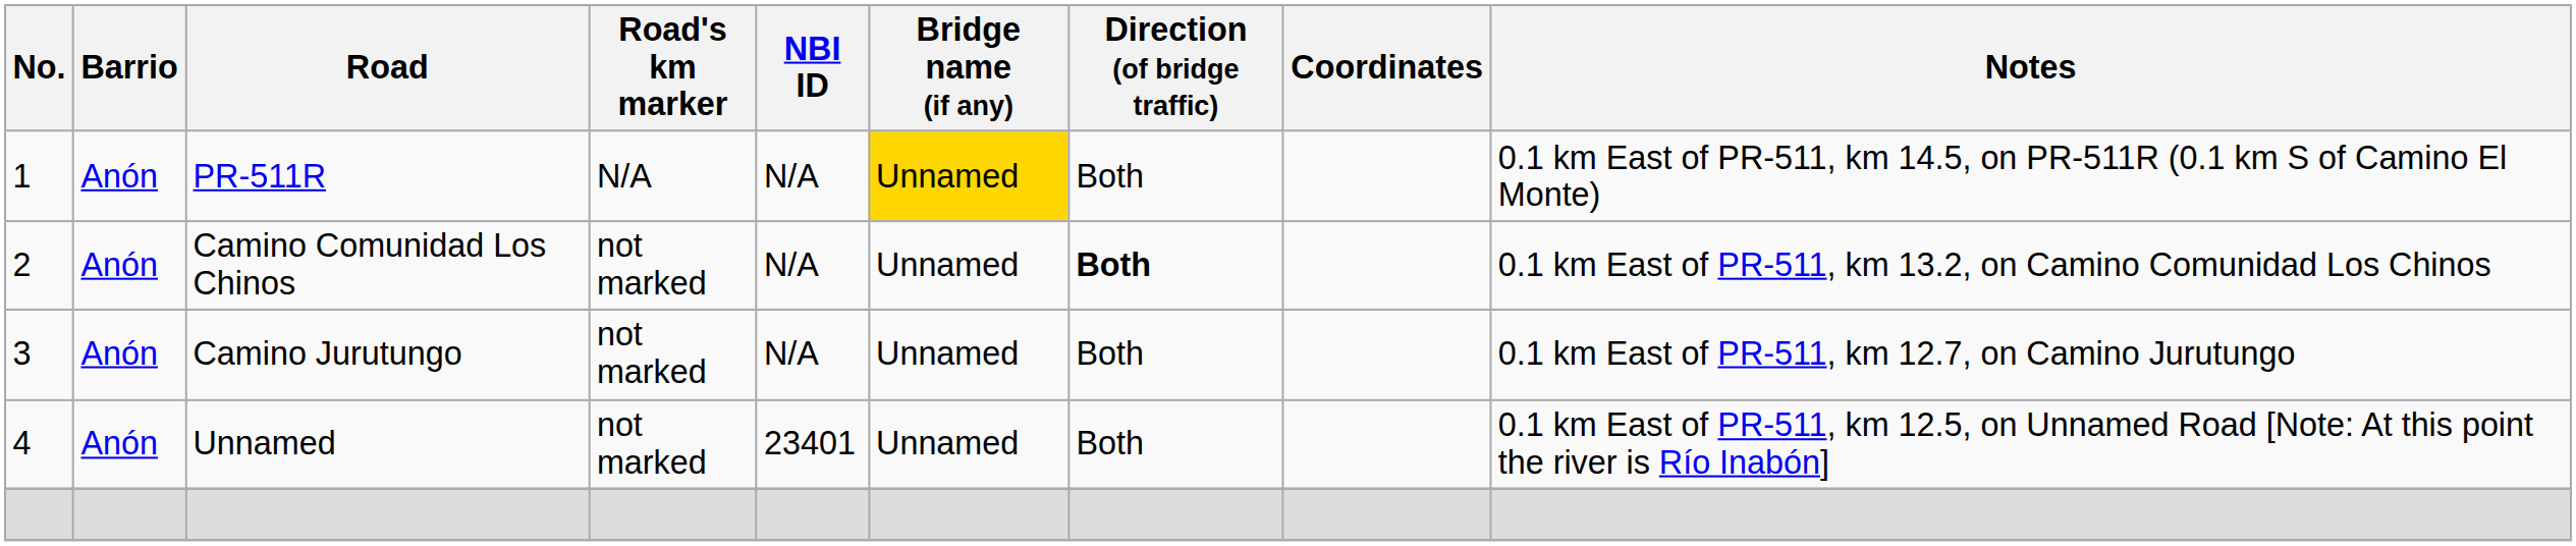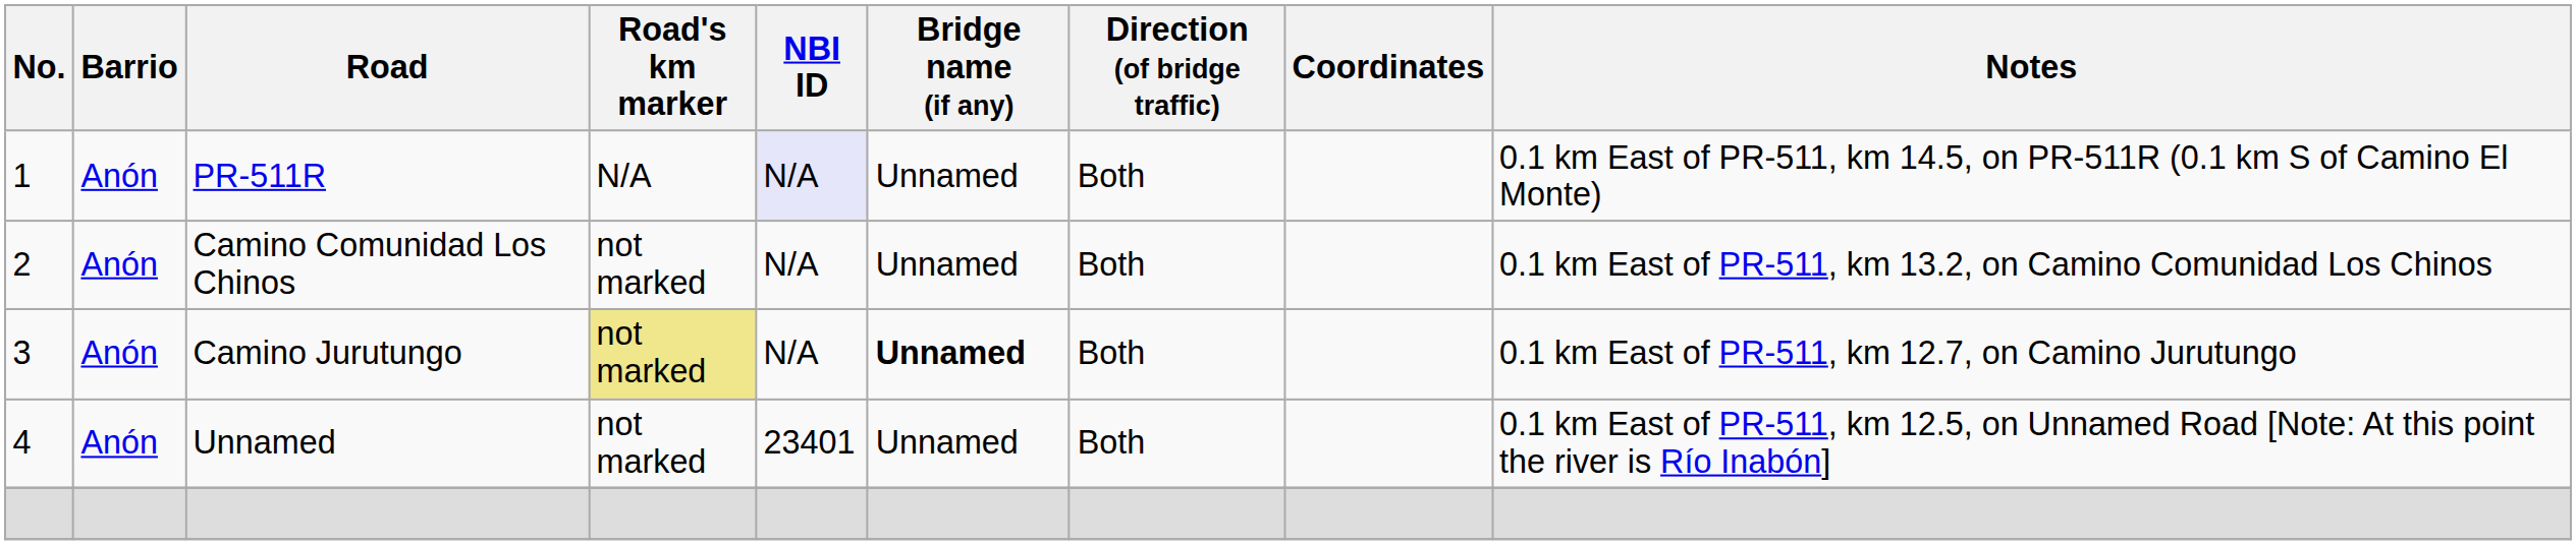PR-511R | NBI ID: no background -> lavender background
PR-511R | Bridge name (if any): gold background -> no background
Camino Comunidad Los Chinos | Direction (of bridge traffic): bold -> normal
Camino Jurutungo | Road's km marker: no background -> khaki background
Camino Jurutungo | Bridge name (if any): normal -> bold
